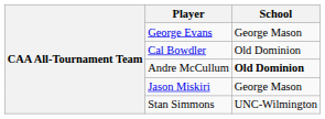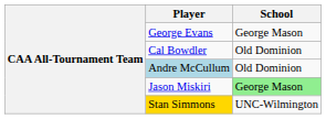row 4 | Player: no background -> lightblue background
row 4 | School: bold -> normal
row 5 | School: no background -> lightgreen background
row 6 | Player: no background -> gold background
